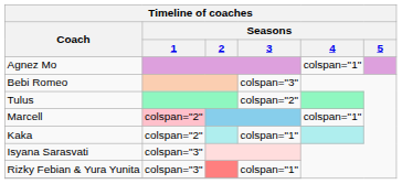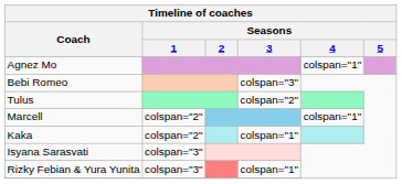Marcell | Seasons / 1: pink background -> no background
